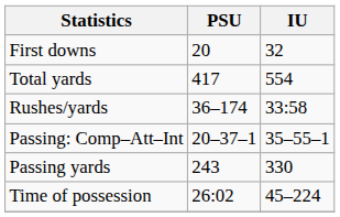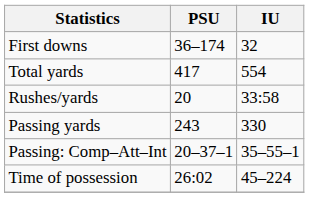First downs | PSU: 20 -> 36–174
Rushes/yards | PSU: 36–174 -> 20
rows swapped: Passing yards <-> Passing: Comp–Att–Int
